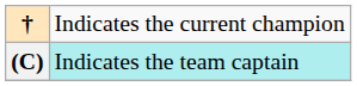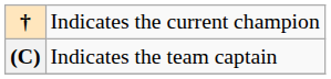(C) | column 2: paleturquoise background -> no background
